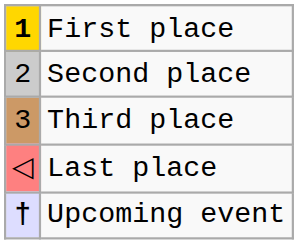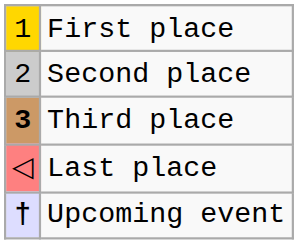First place | column 1: bold -> normal
Third place | column 1: normal -> bold
